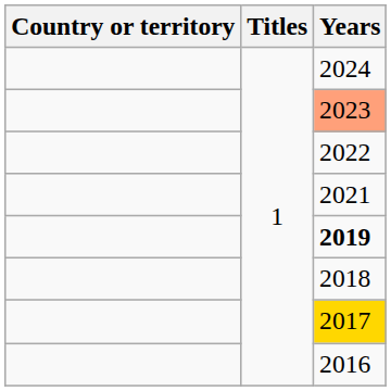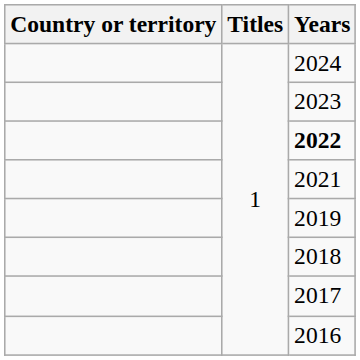2023 | Years: lightsalmon background -> no background
2022 | Years: normal -> bold
2019 | Years: bold -> normal
2017 | Years: gold background -> no background
